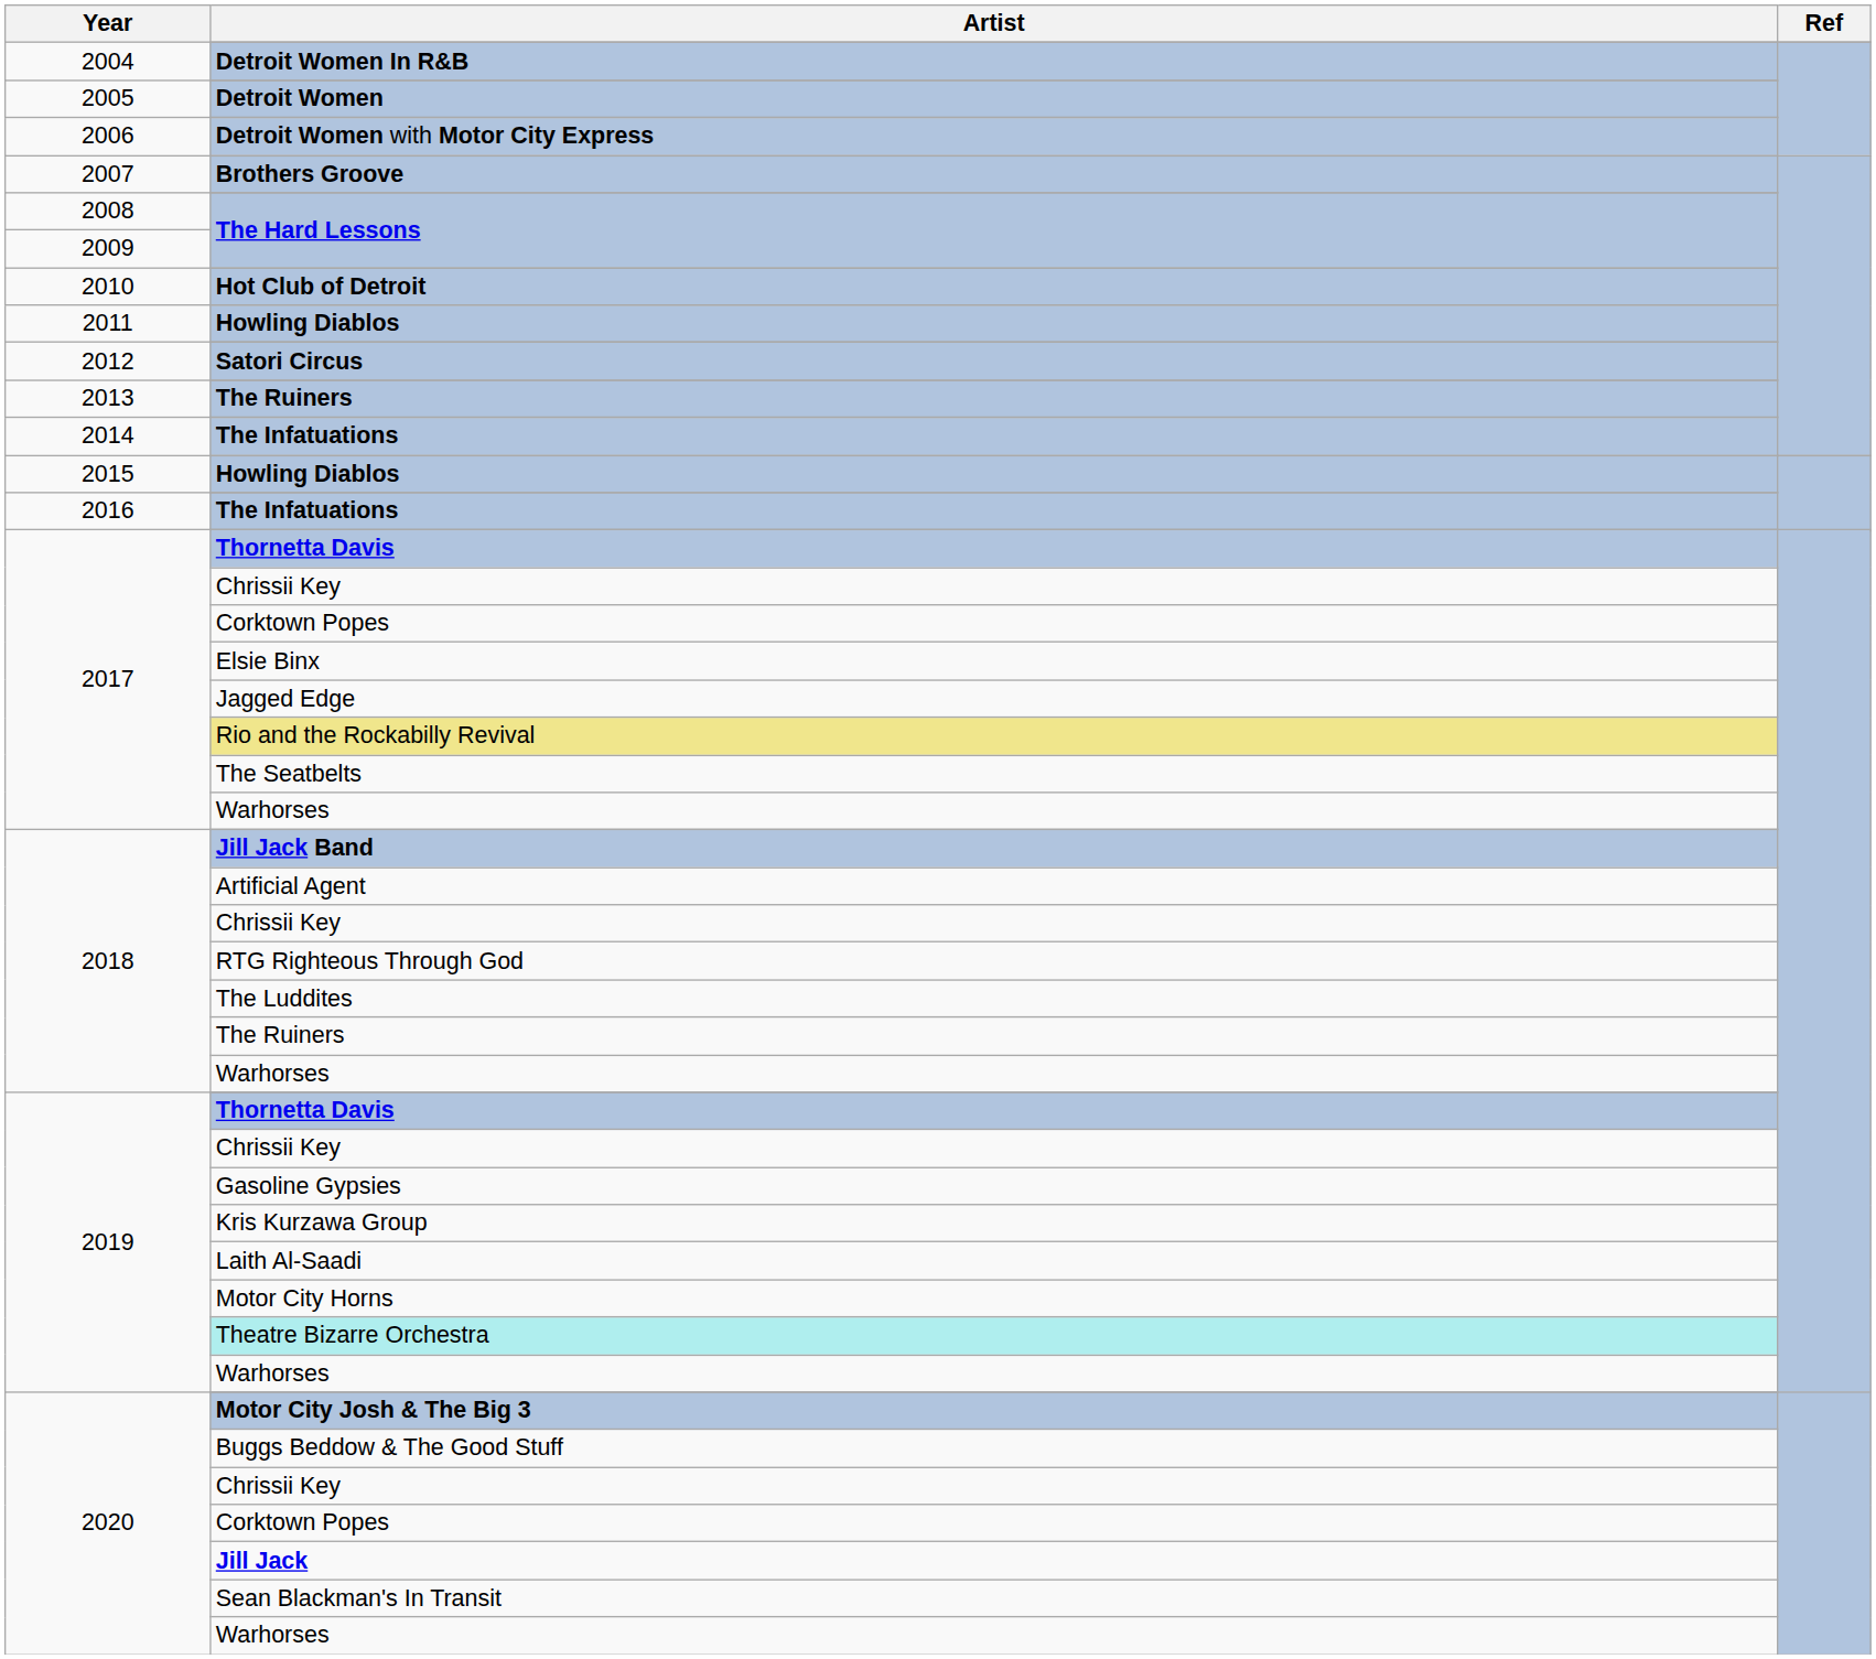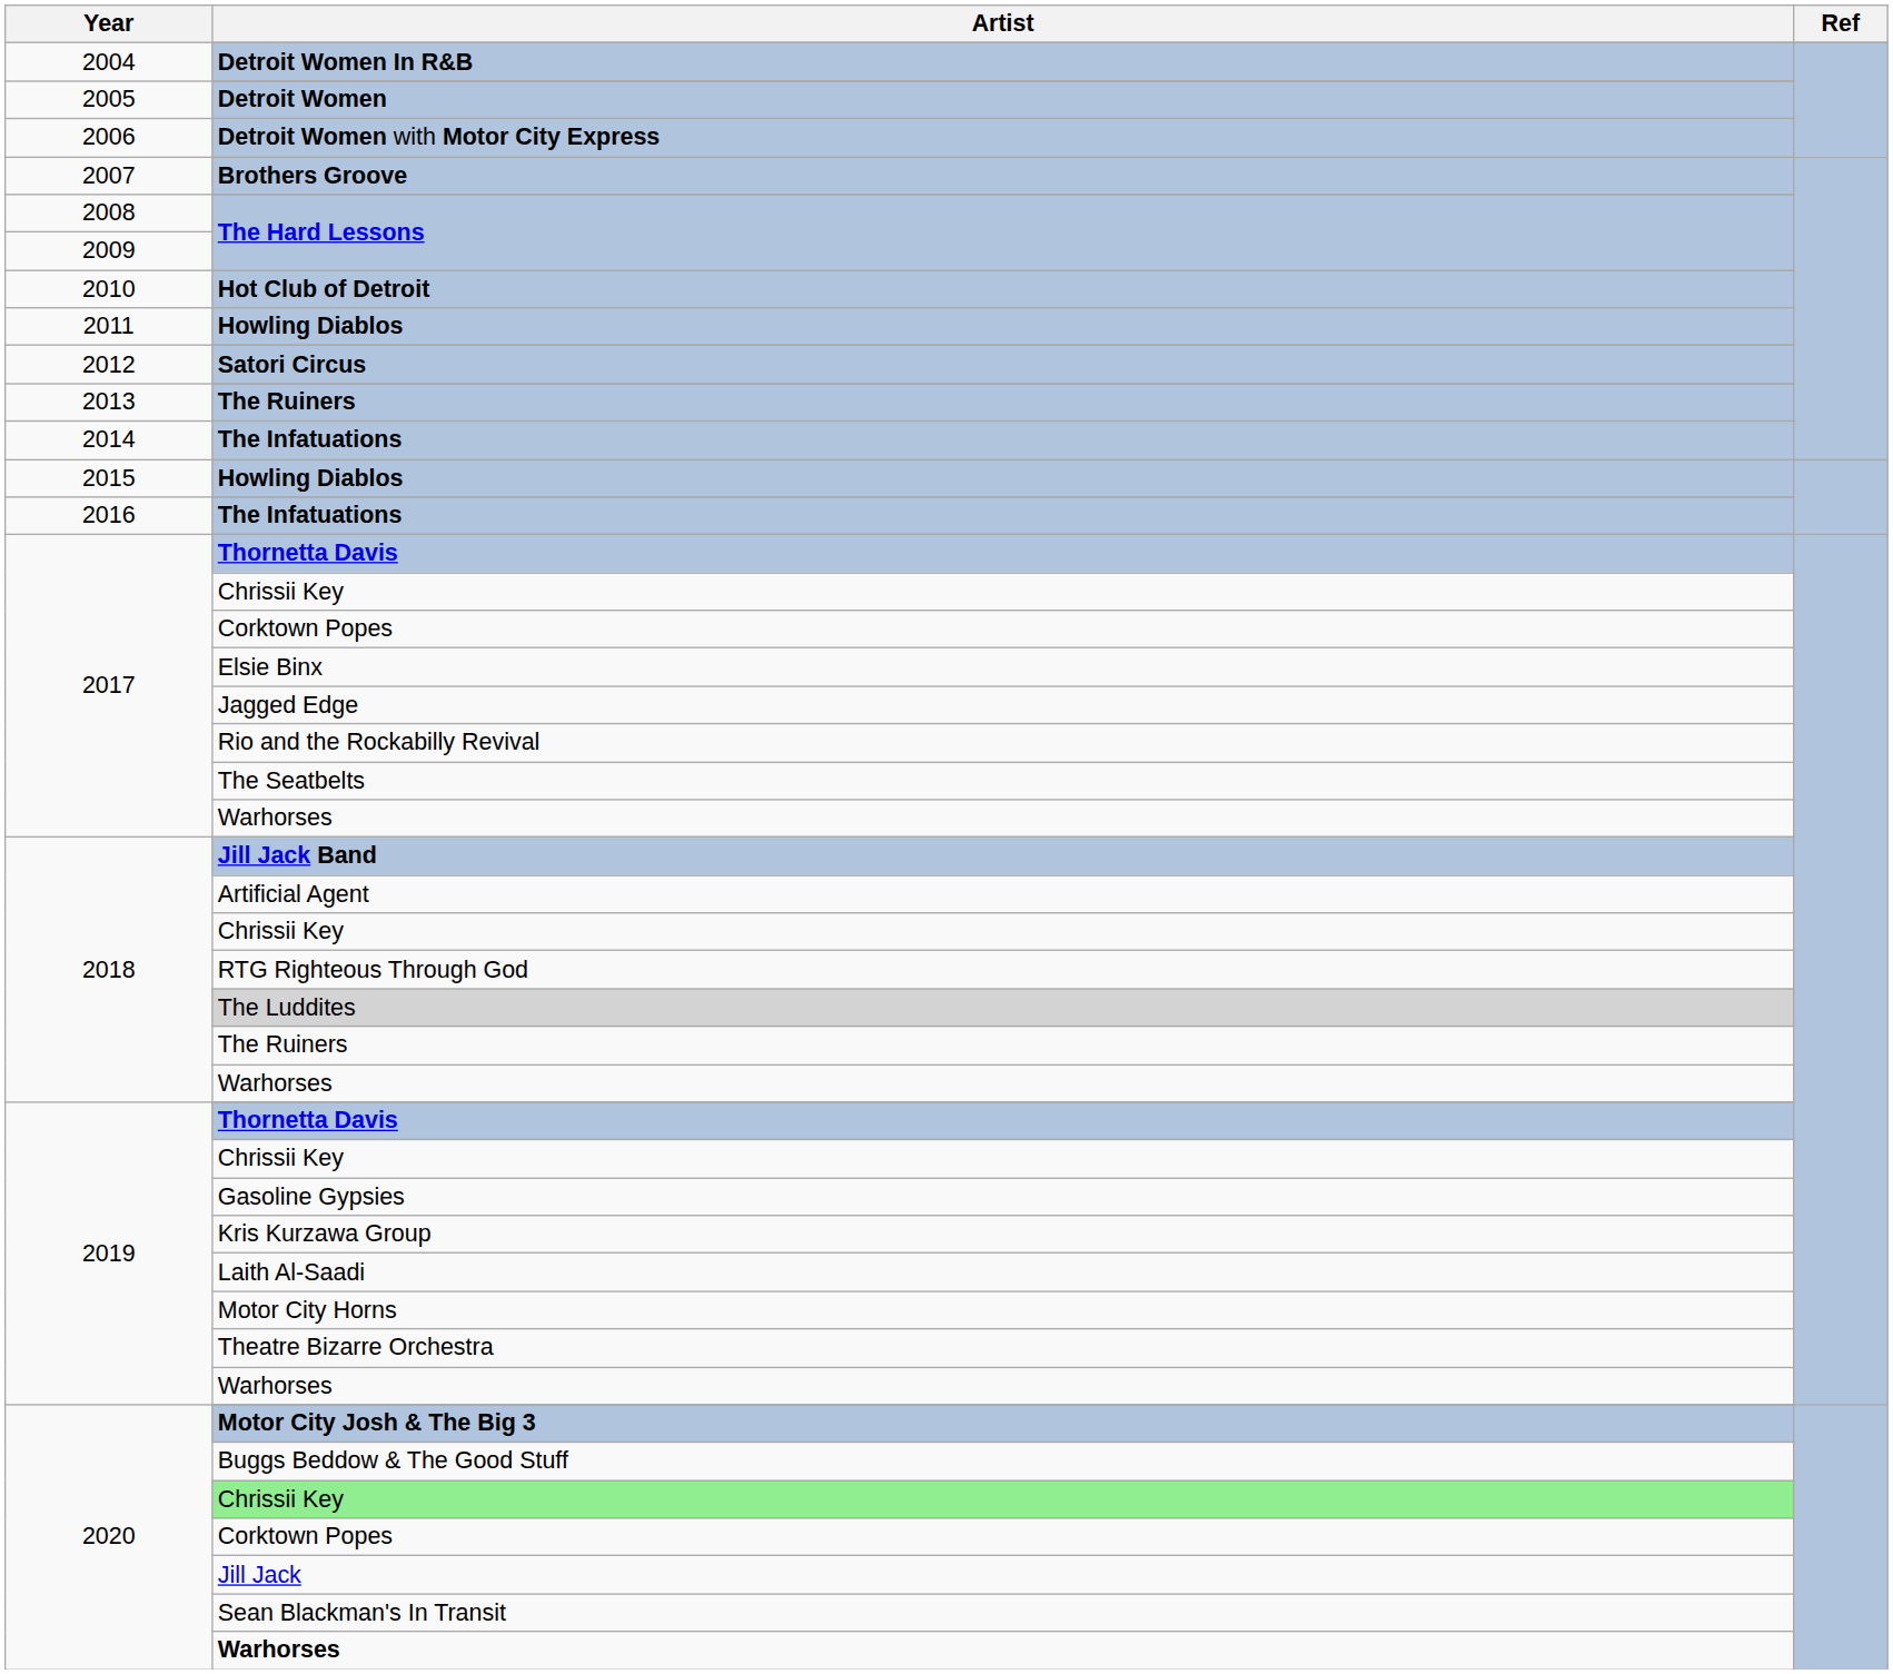Rio and the Rockabilly Revival | Artist: khaki background -> no background
The Luddites | Artist: no background -> lightgrey background
Theatre Bizarre Orchestra | Artist: paleturquoise background -> no background
2020 / Chrissii Key | Artist: no background -> lightgreen background
Jill Jack | Artist: bold -> normal
2020 / Warhorses | Artist: normal -> bold
